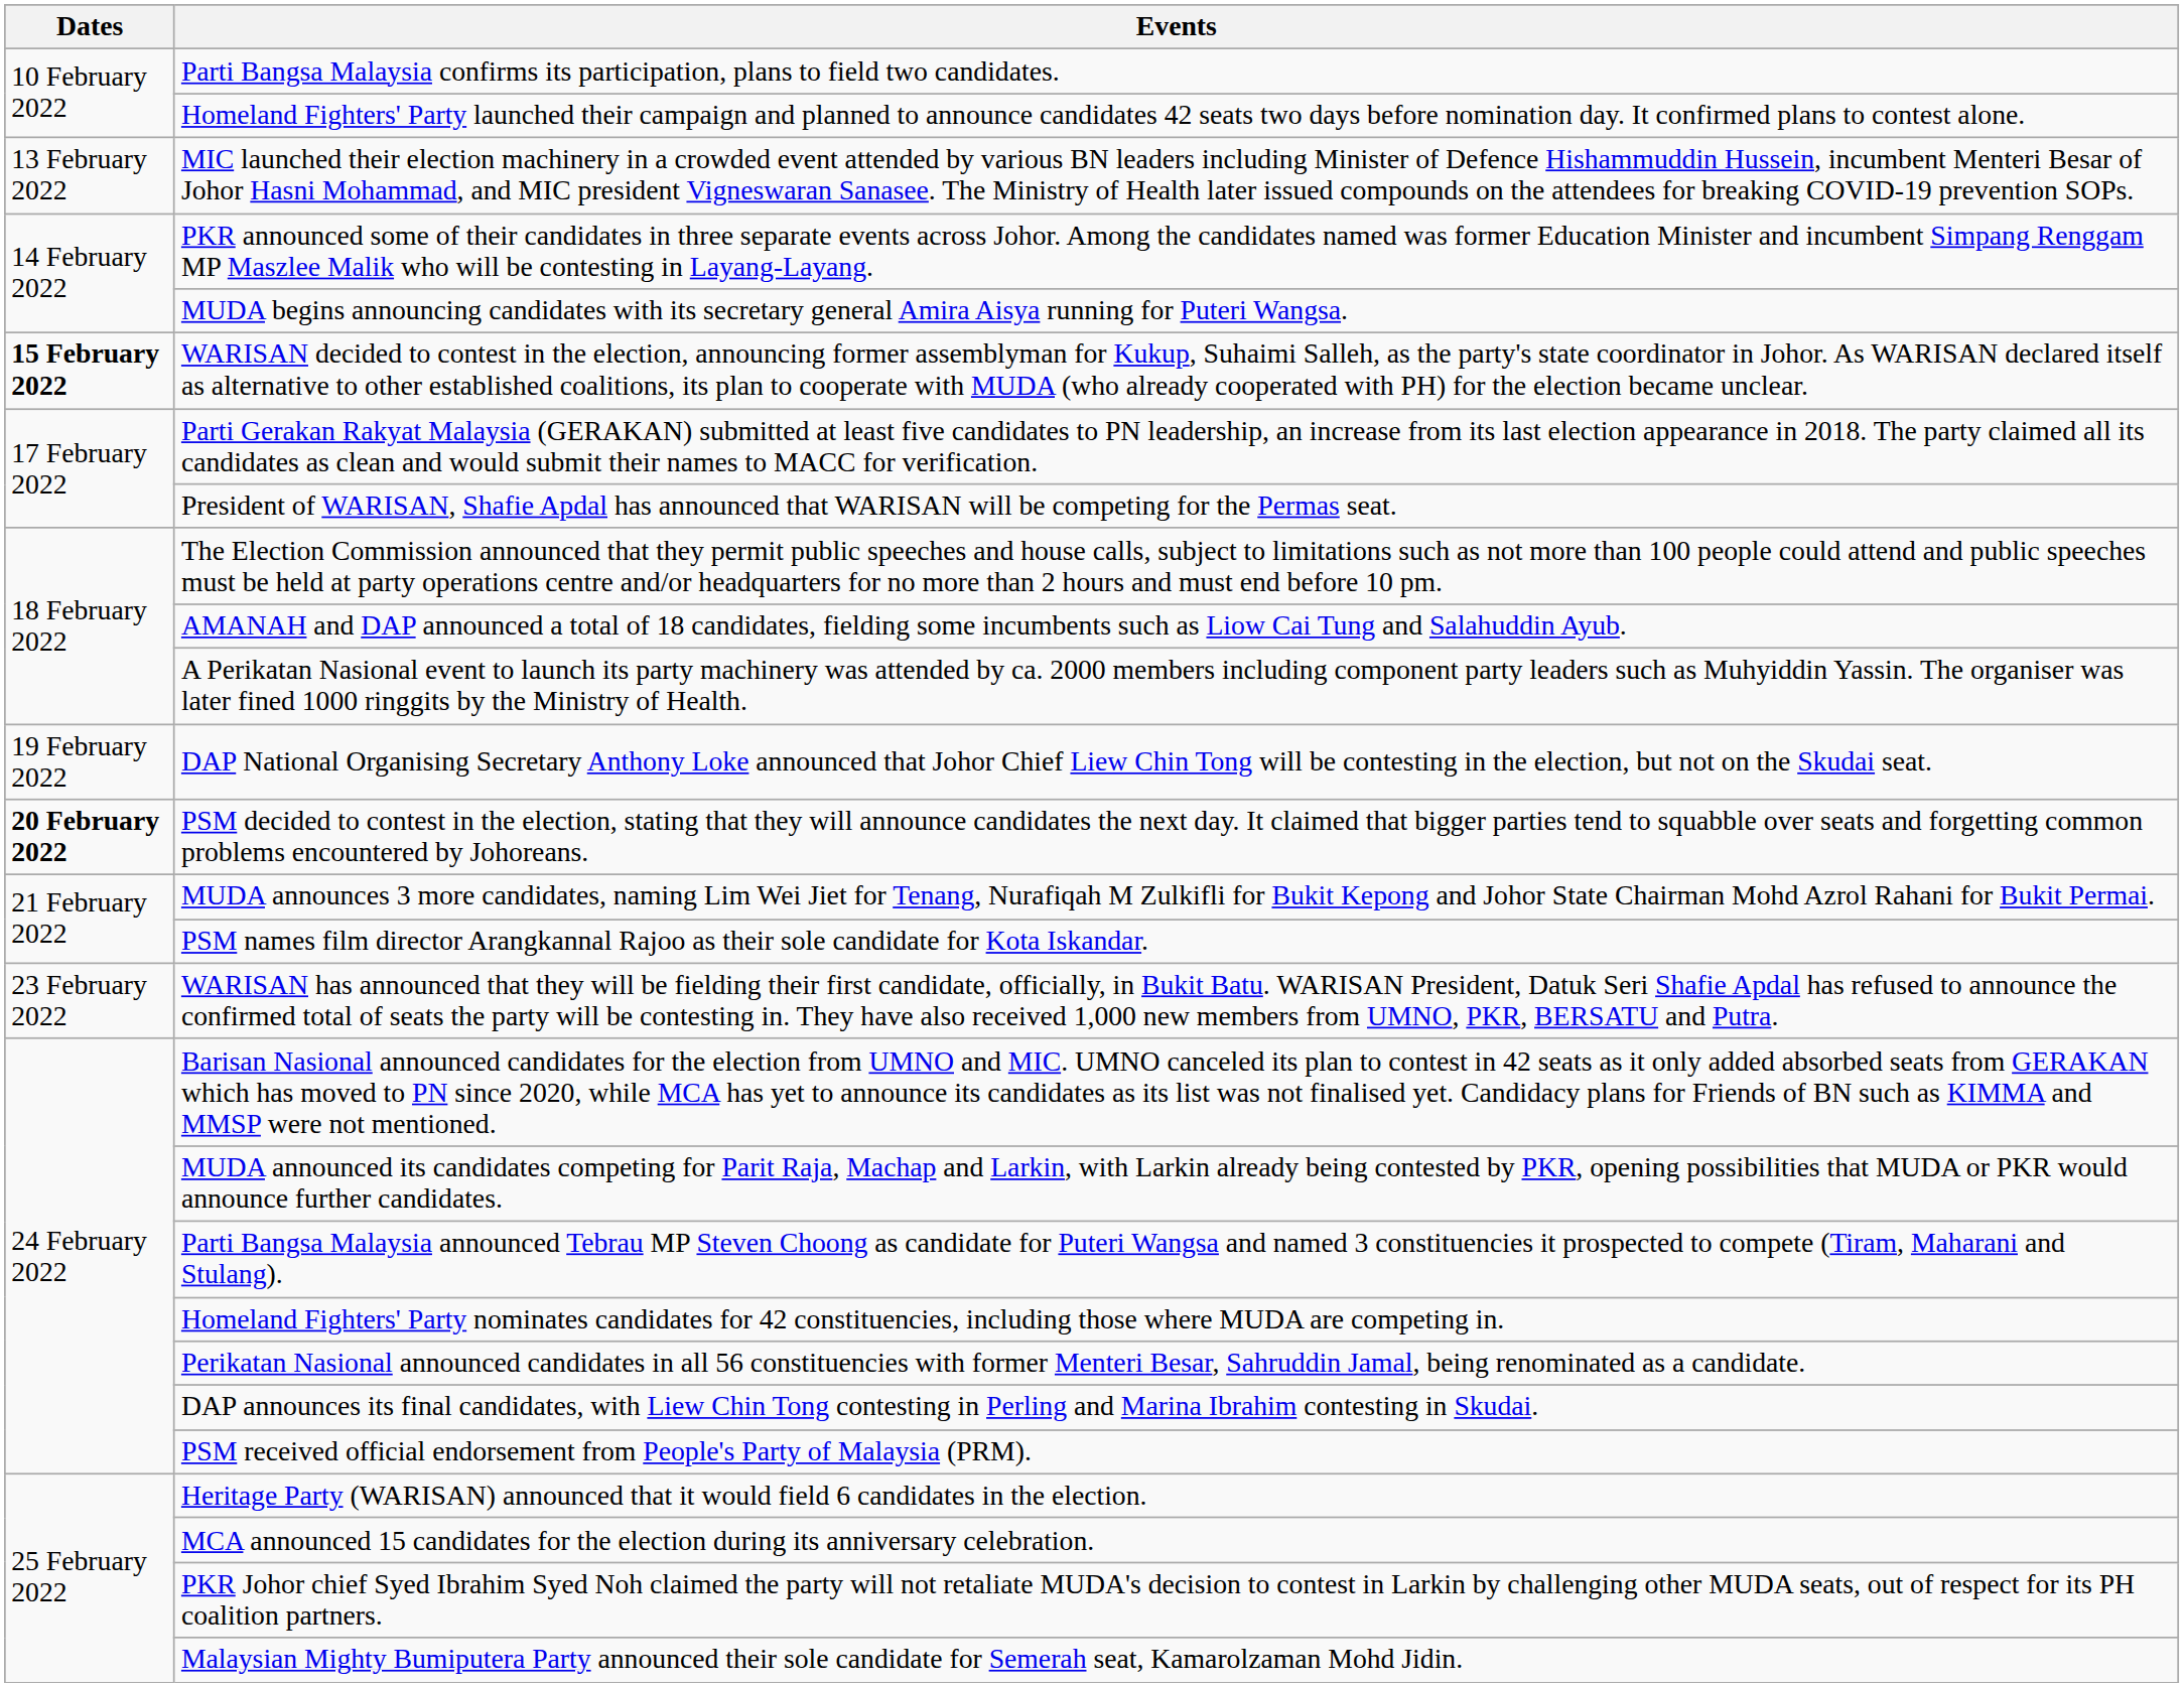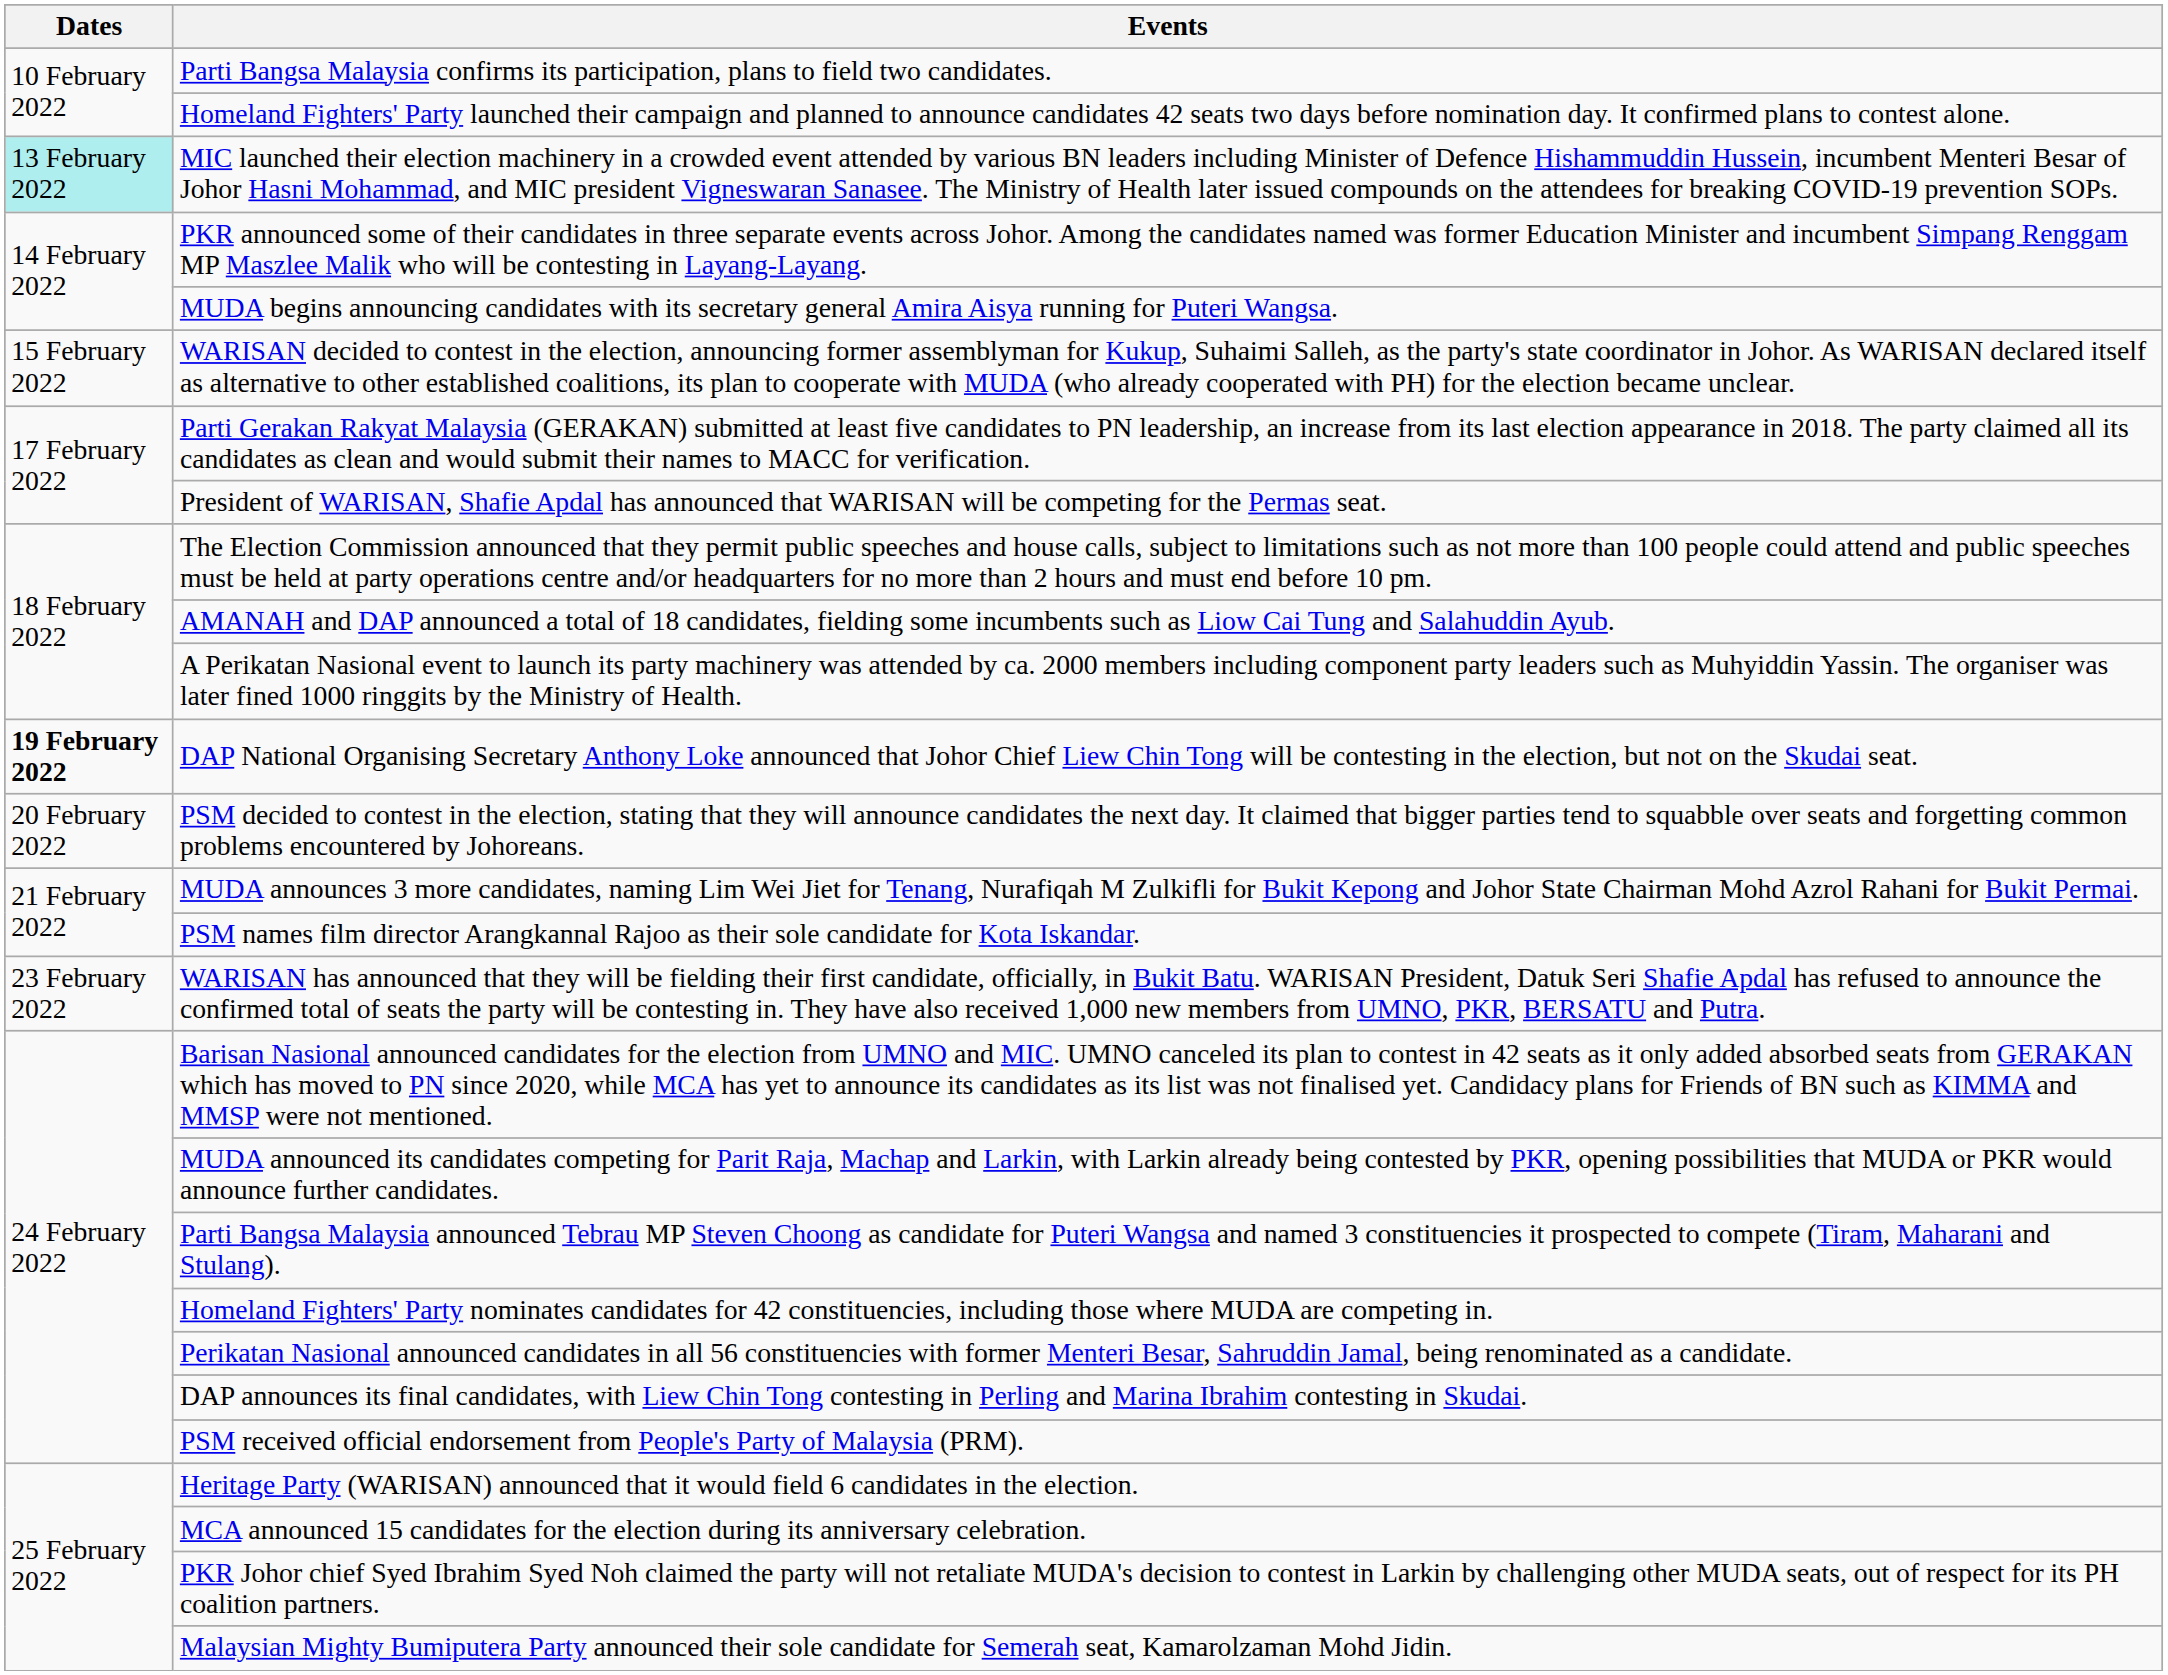row 4 | Dates: no background -> paleturquoise background
row 7 | Dates: bold -> normal
row 13 | Dates: normal -> bold
row 14 | Dates: bold -> normal
